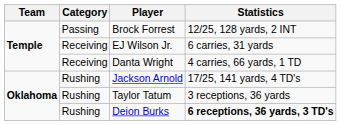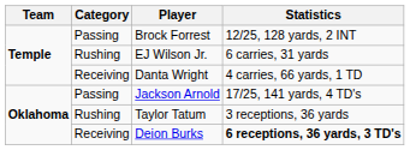EJ Wilson Jr. | Category: Receiving -> Rushing
Jackson Arnold | Category: Rushing -> Passing
Deion Burks | Category: Rushing -> Receiving
